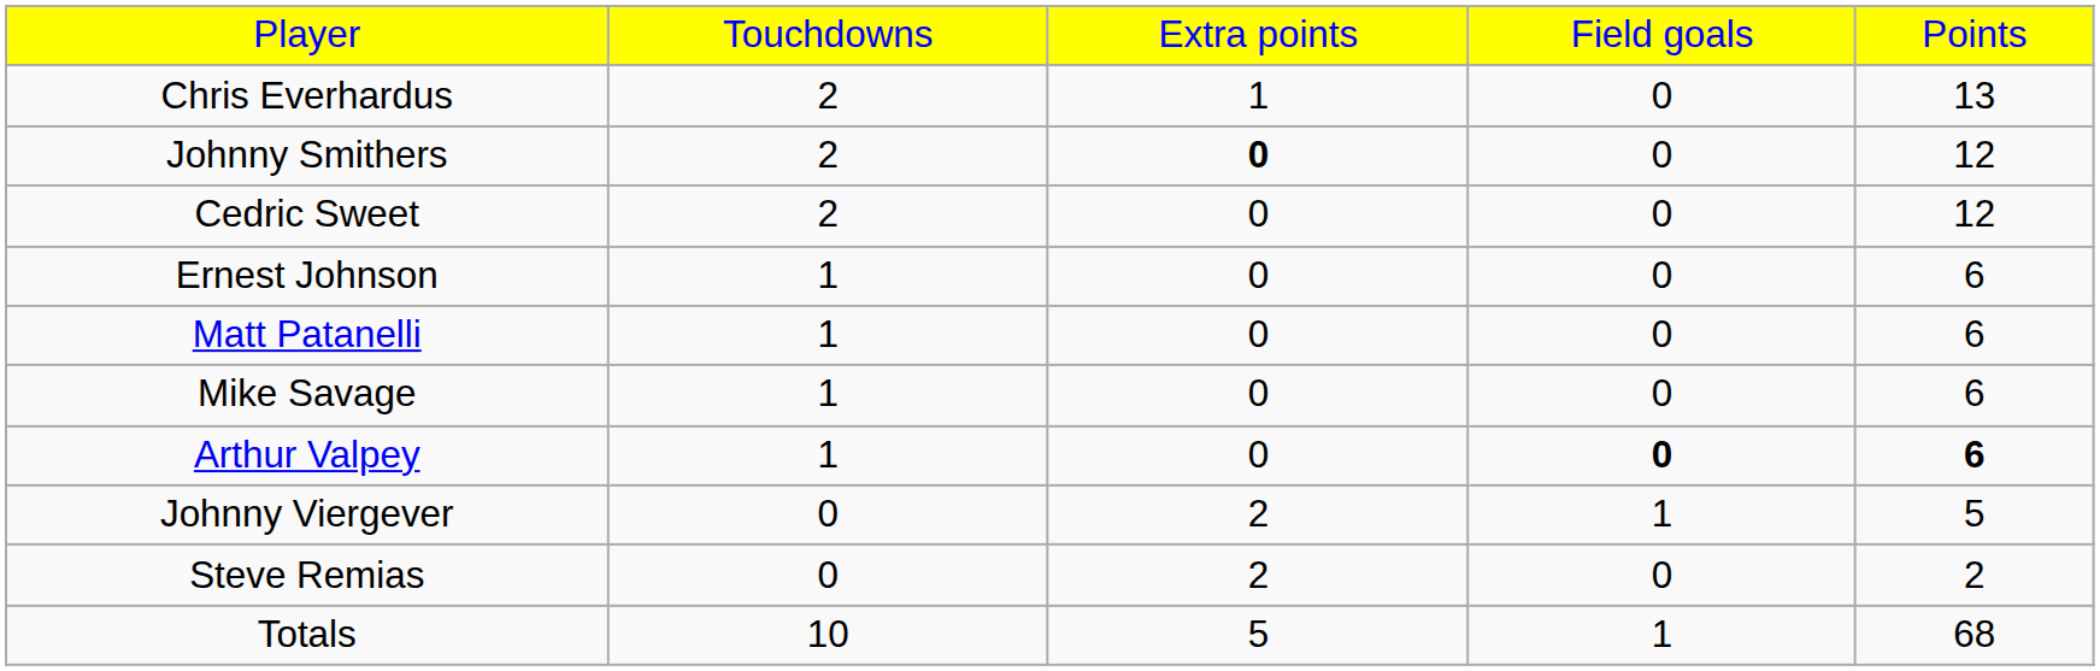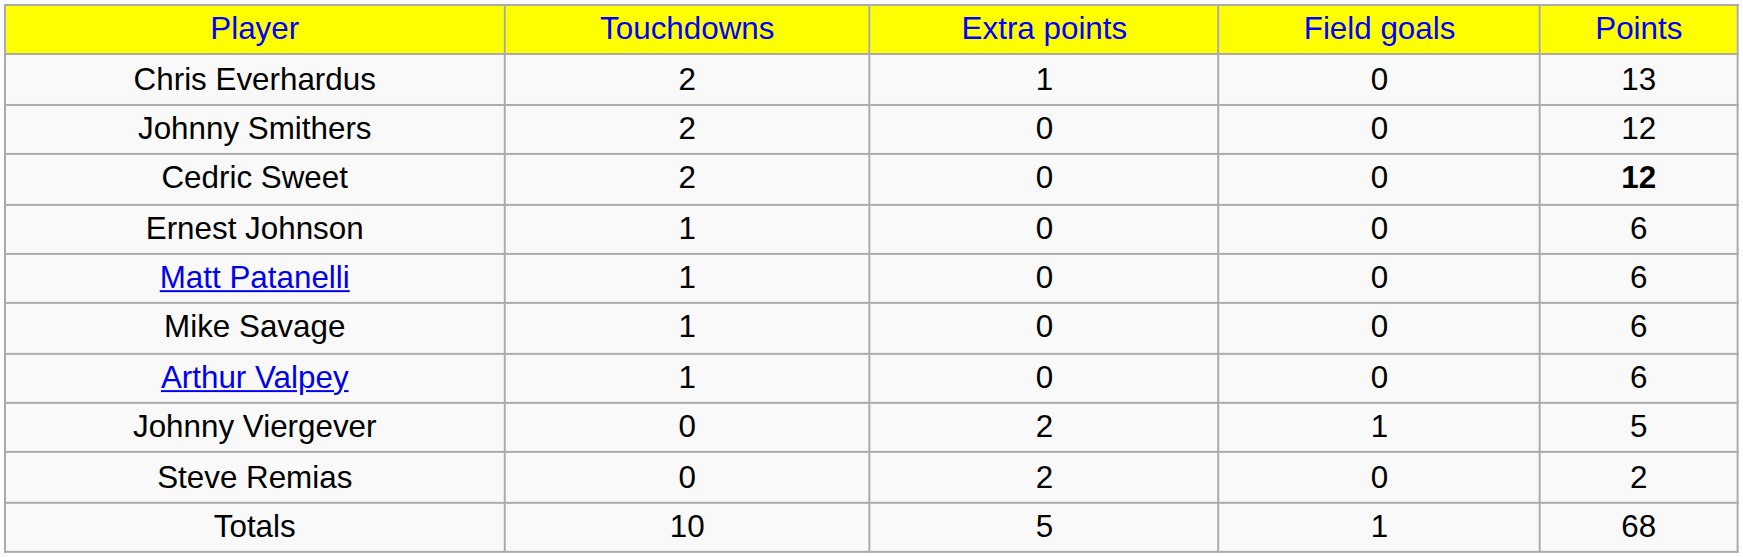Johnny Smithers | column 3: bold -> normal
Cedric Sweet | column 5: normal -> bold
Arthur Valpey | column 4: bold -> normal
Arthur Valpey | column 5: bold -> normal
